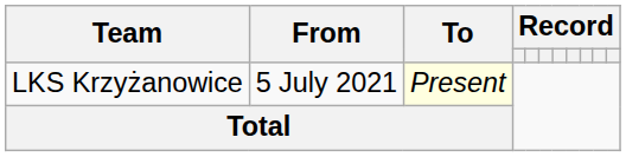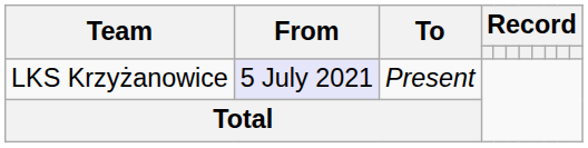LKS Krzyżanowice | From: no background -> lavender background
LKS Krzyżanowice | To: lightyellow background -> no background
